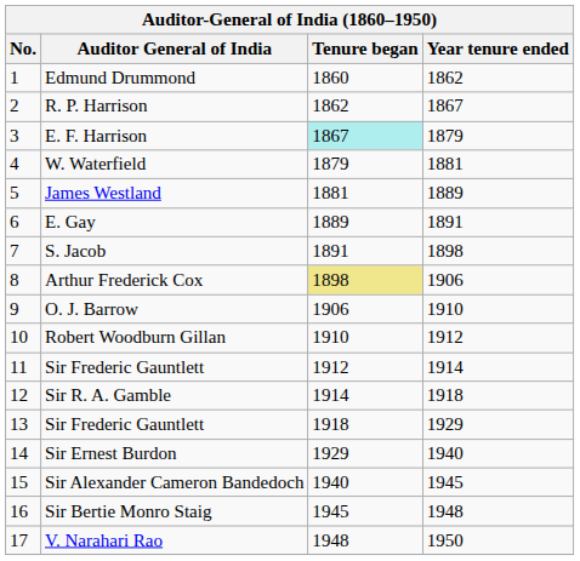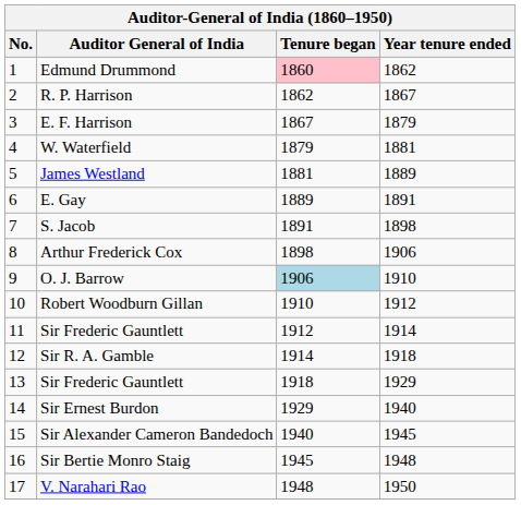Edmund Drummond | Tenure began: no background -> pink background
E. F. Harrison | Tenure began: paleturquoise background -> no background
Arthur Frederick Cox | Tenure began: khaki background -> no background
O. J. Barrow | Tenure began: no background -> lightblue background
